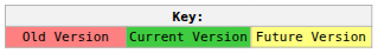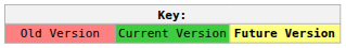Old Version | column 3: normal -> bold
